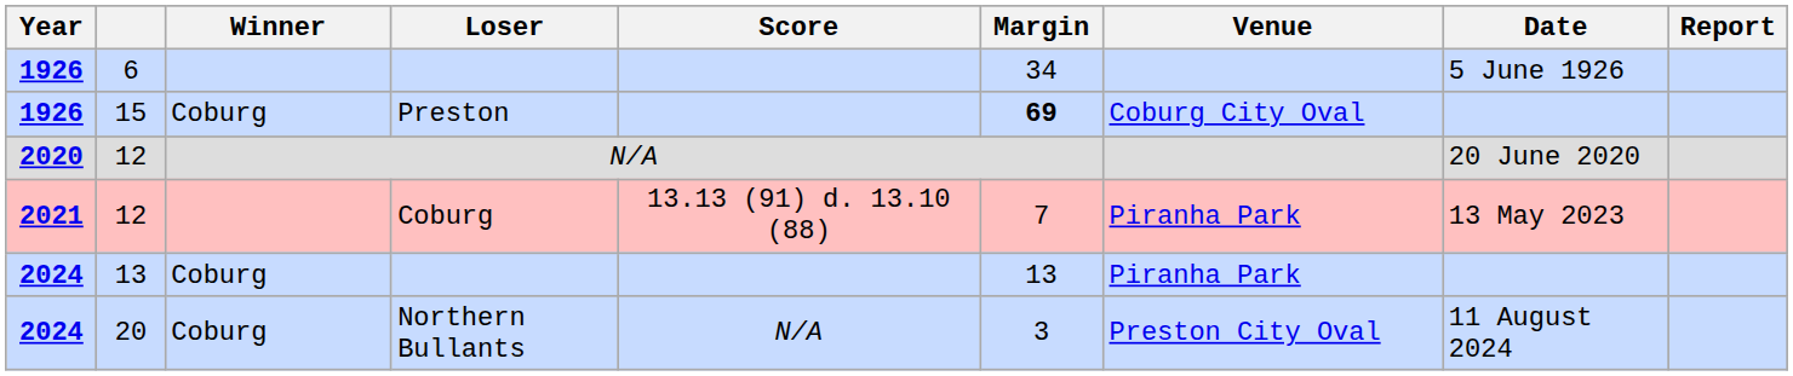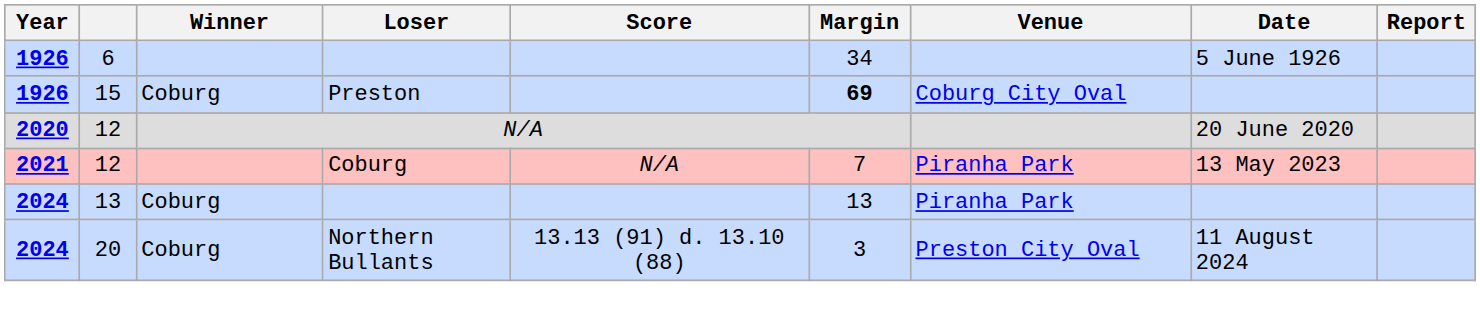12 / Coburg | Score: 13.13 (91) d. 13.10 (88) -> N/A
20 | Score: N/A -> 13.13 (91) d. 13.10 (88)
